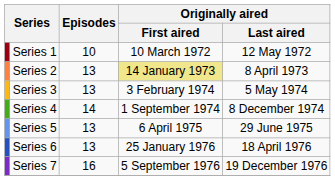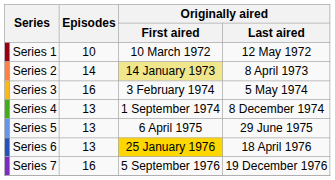Series 2 | Episodes: 13 -> 14
Series 3 | Episodes: 13 -> 16
Series 4 | Episodes: 14 -> 13
Series 6 | Originally aired / First aired: no background -> gold background
